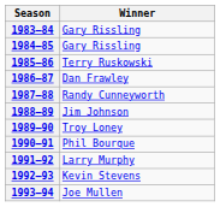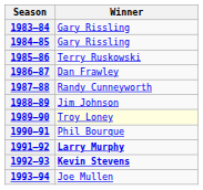1989–90 | Winner: no background -> lightyellow background
1991–92 | Winner: normal -> bold
1992–93 | Winner: normal -> bold
